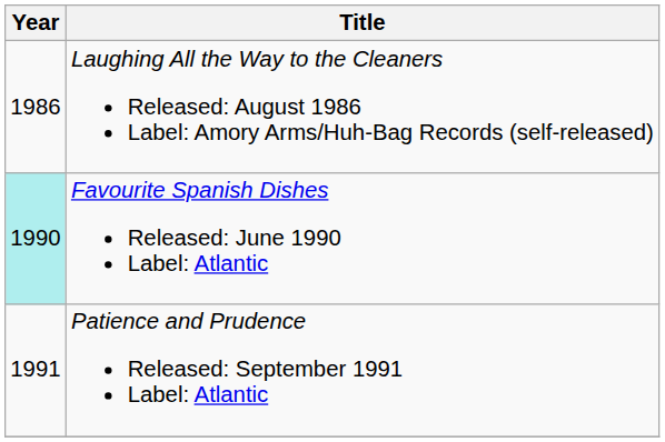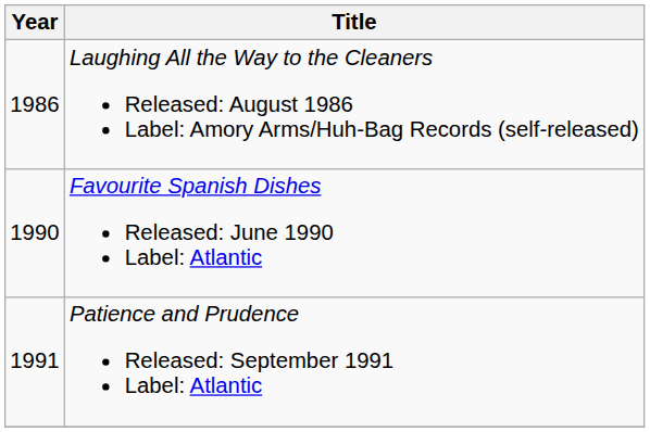Favourite Spanish Dishes Released: June 1990 Label: Atlantic | Year: paleturquoise background -> no background
